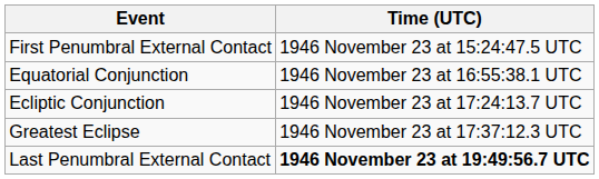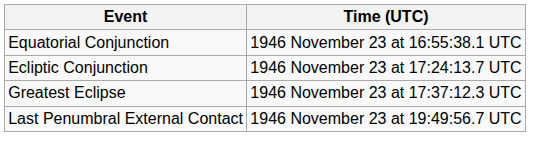- row: First Penumbral External Contact | 1946 November 23 at 15:24:47.5 UTC
Last Penumbral External Contact | Time (UTC): bold -> normal
